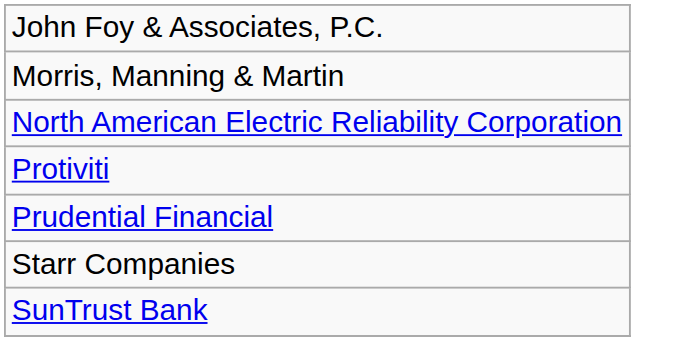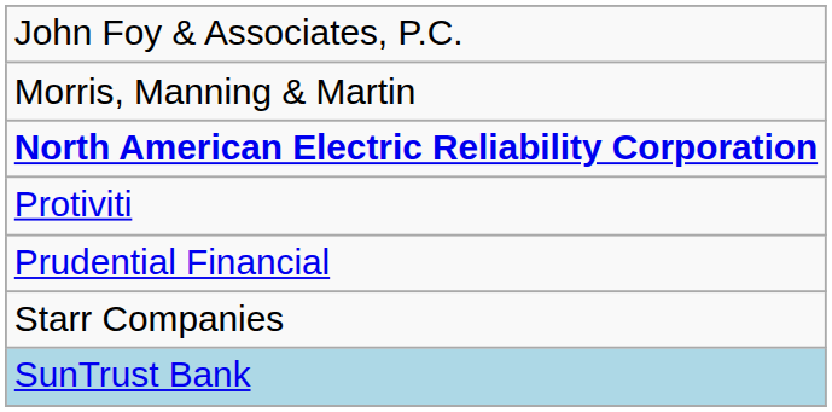row 3 | column 1: normal -> bold
row 7 | column 1: no background -> lightblue background
